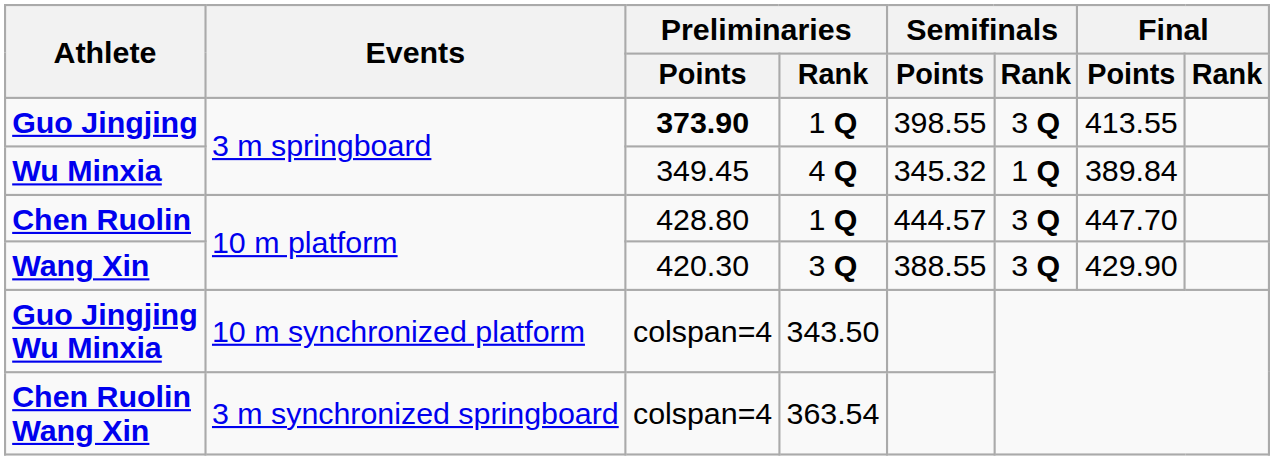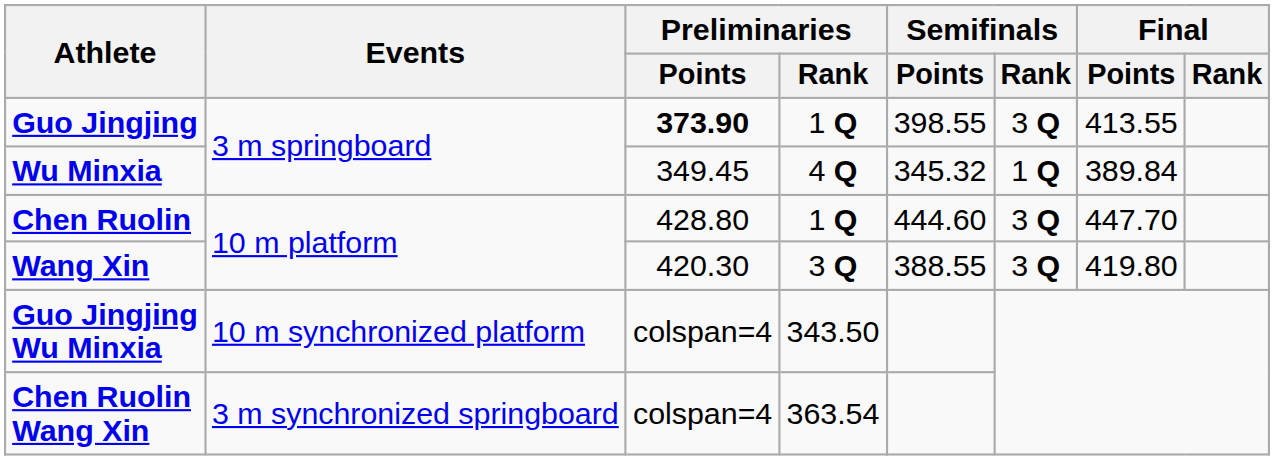Chen Ruolin | Semifinals / Points: 444.57 -> 444.60
Wang Xin | Final / Points: 429.90 -> 419.80
